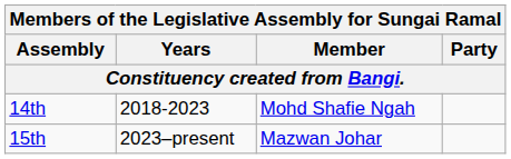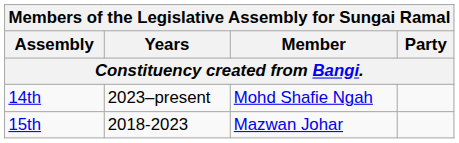14th | Years: 2018-2023 -> 2023–present
15th | Years: 2023–present -> 2018-2023
